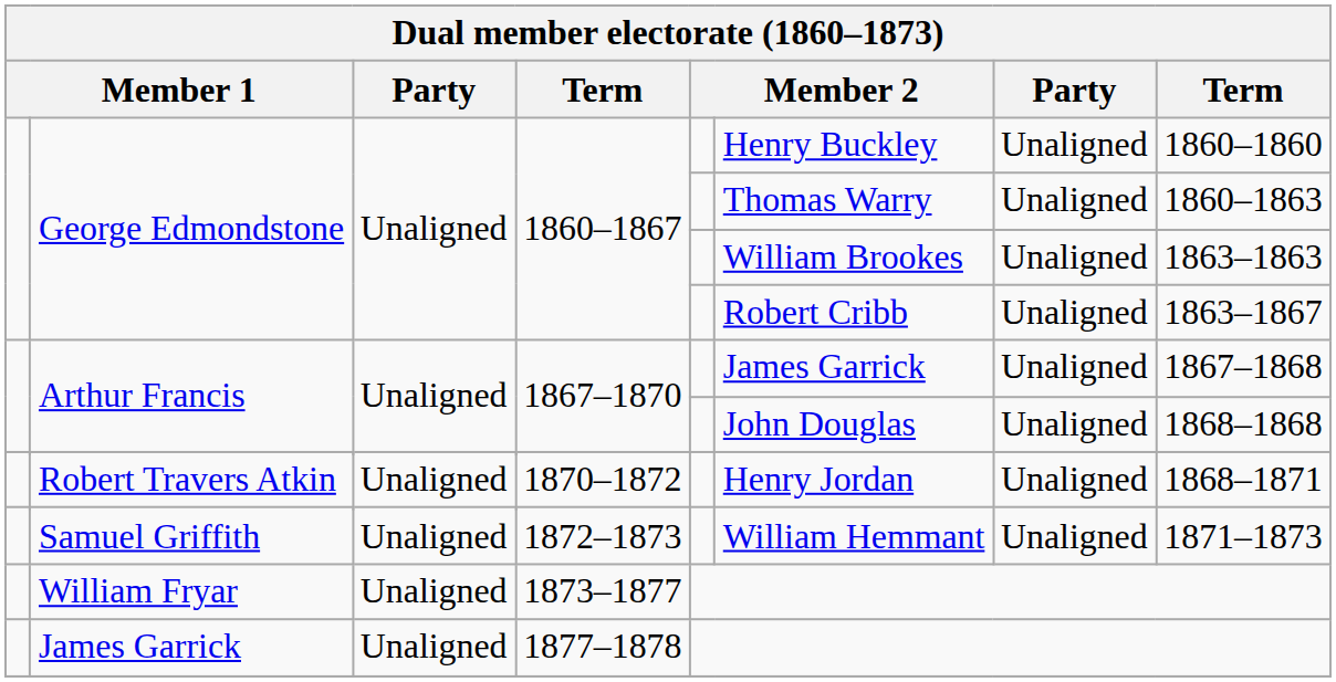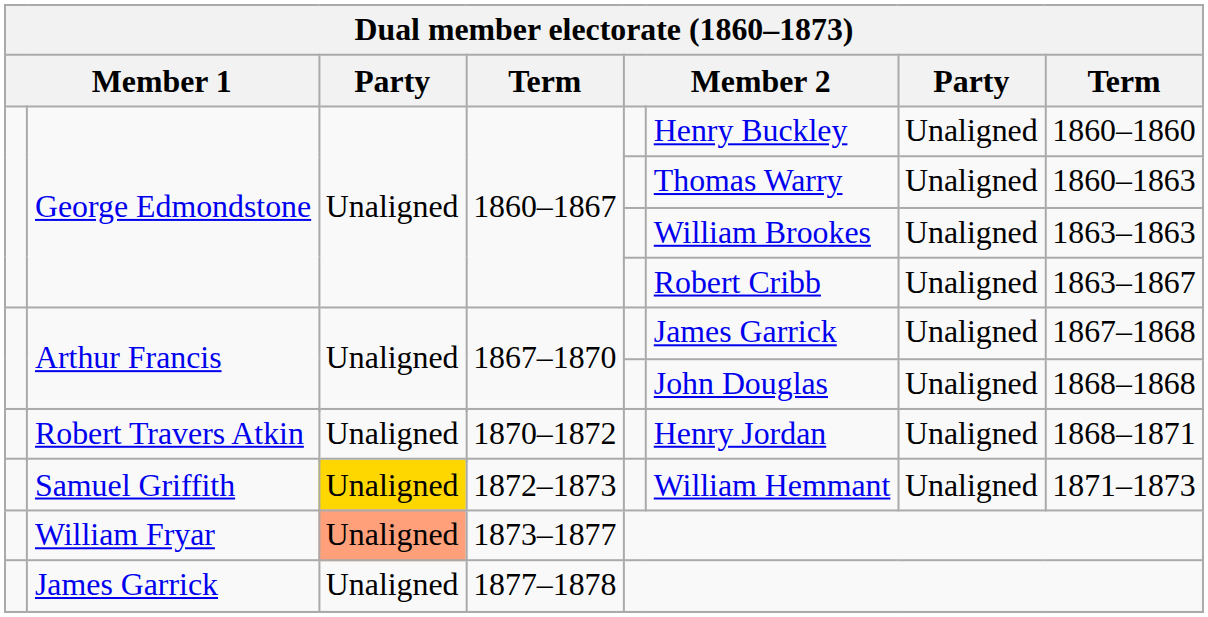Samuel Griffith | column 3: no background -> gold background
William Fryar | column 3: no background -> lightsalmon background
